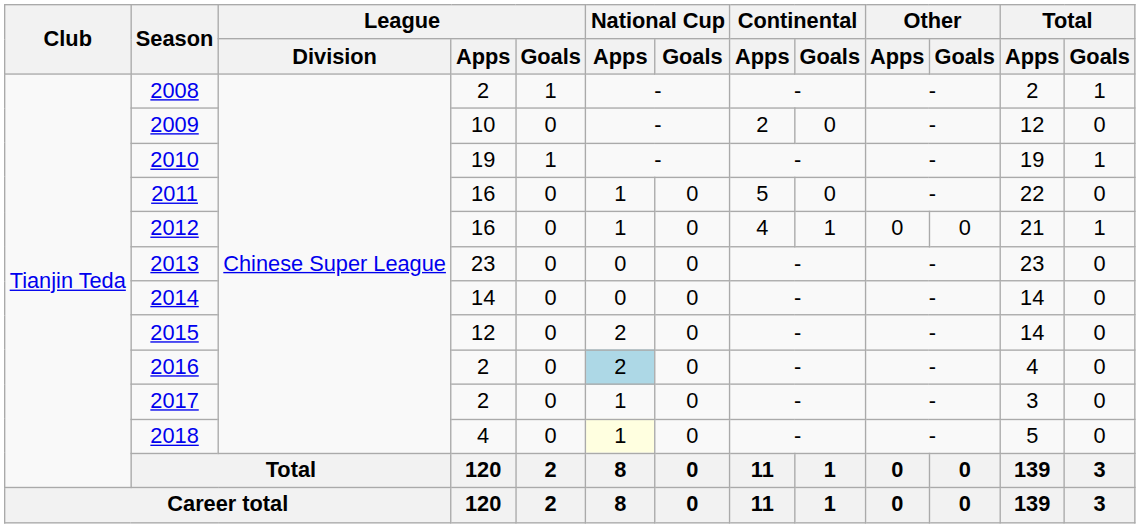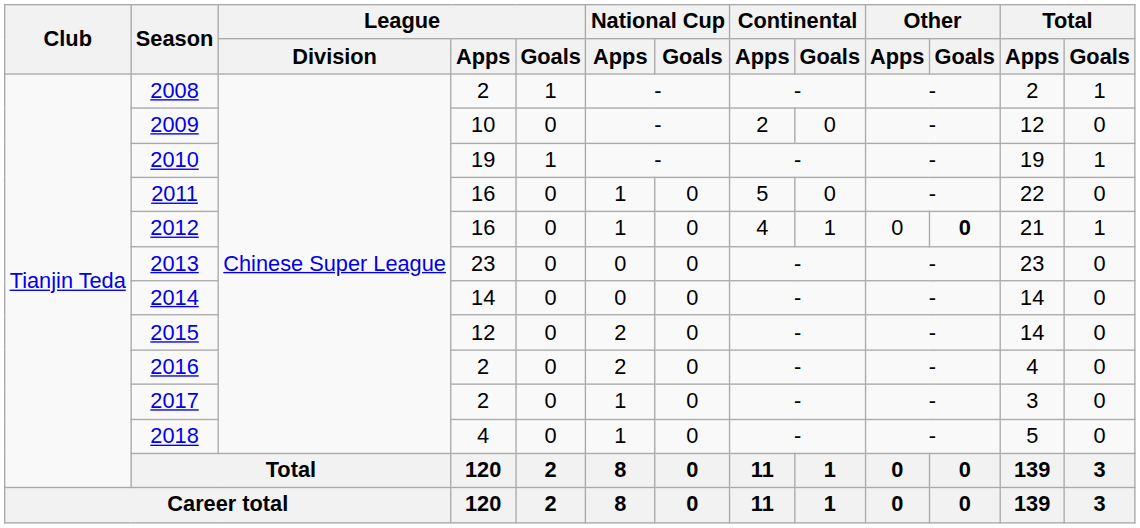2012 | Other / Goals: normal -> bold
2016 | National Cup / Apps: lightblue background -> no background
2018 | National Cup / Apps: lightyellow background -> no background
